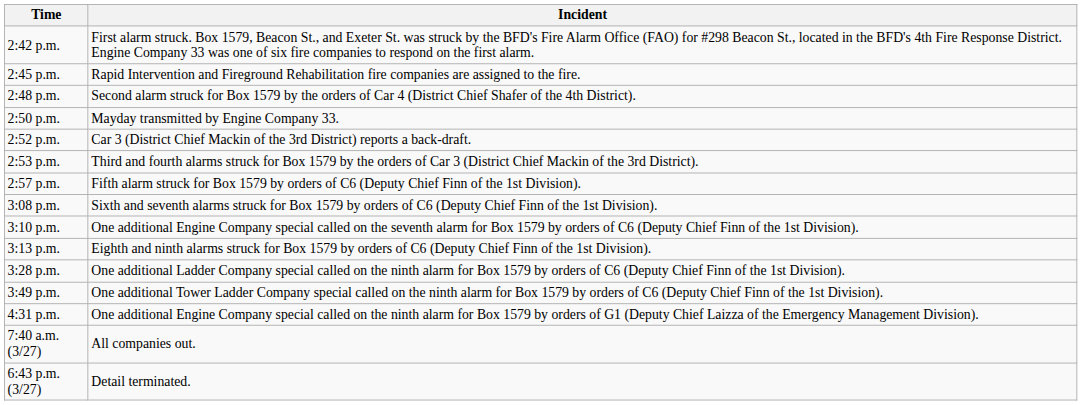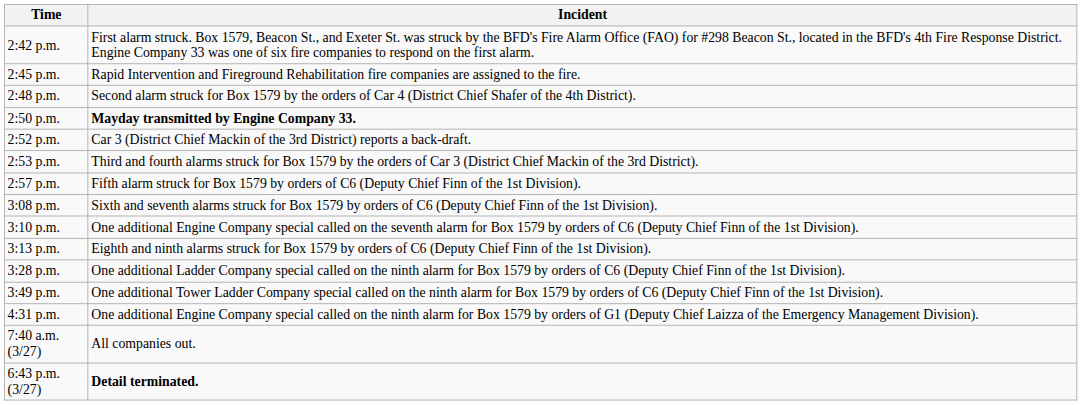2:50 p.m. | Incident: normal -> bold
6:43 p.m. (3/27) | Incident: normal -> bold
